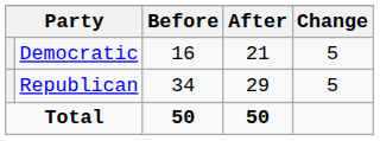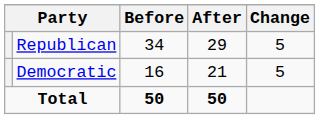rows swapped: Republican <-> Democratic
